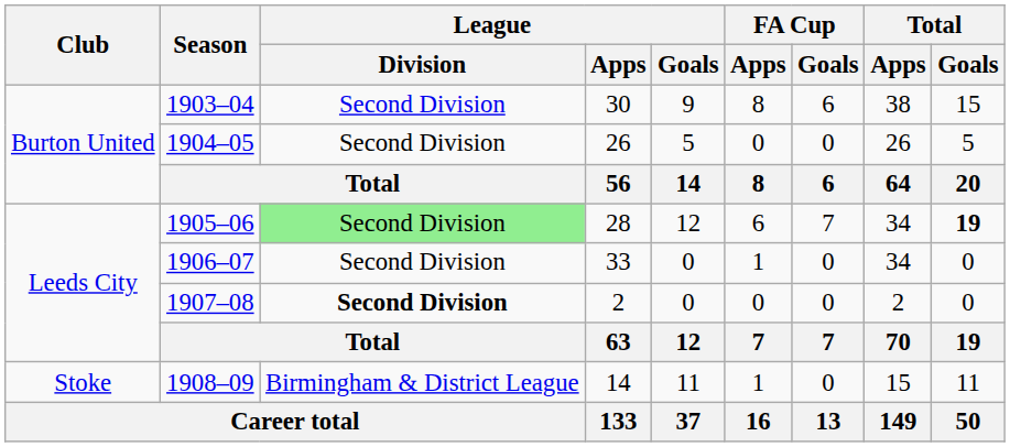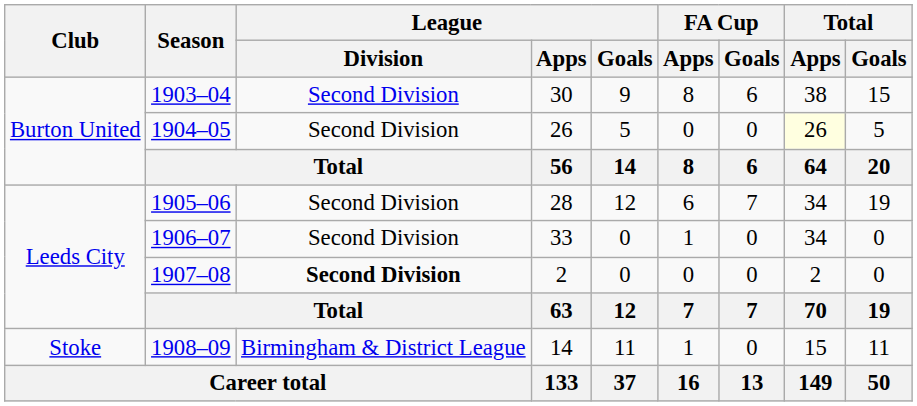1904–05 | Total / Apps: no background -> lightyellow background
1905–06 | League / Division: lightgreen background -> no background
1905–06 | Total / Goals: bold -> normal
